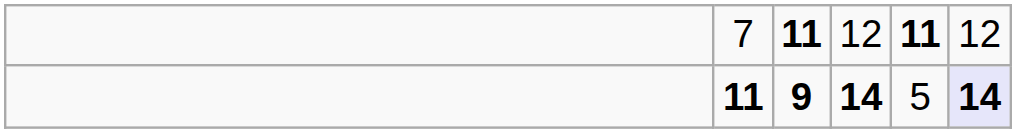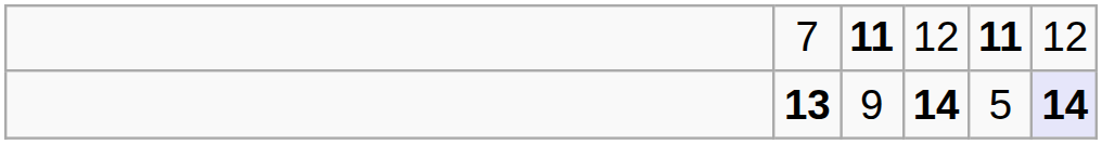row 2 | column 2: 11 -> 13
row 2 | column 3: bold -> normal
